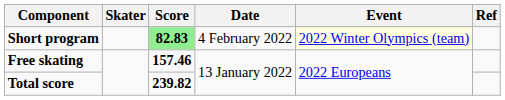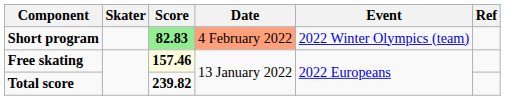Short program | Date: no background -> lightsalmon background
Short program | Event: lightyellow background -> no background
Free skating | Score: no background -> lightyellow background
